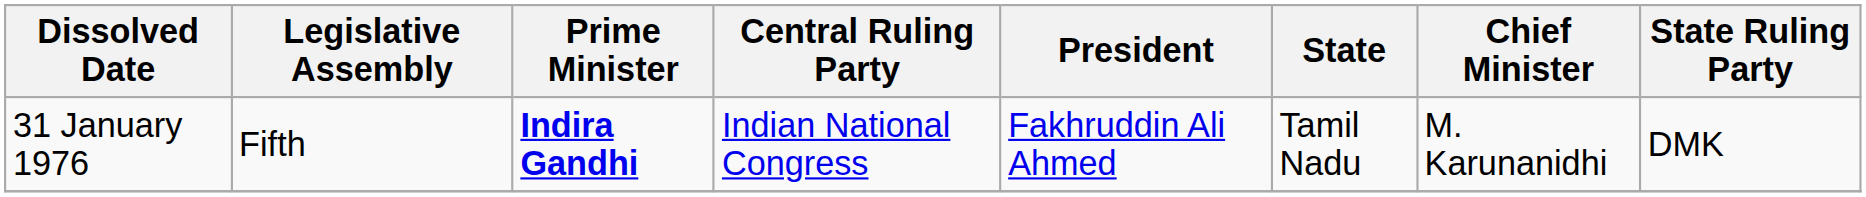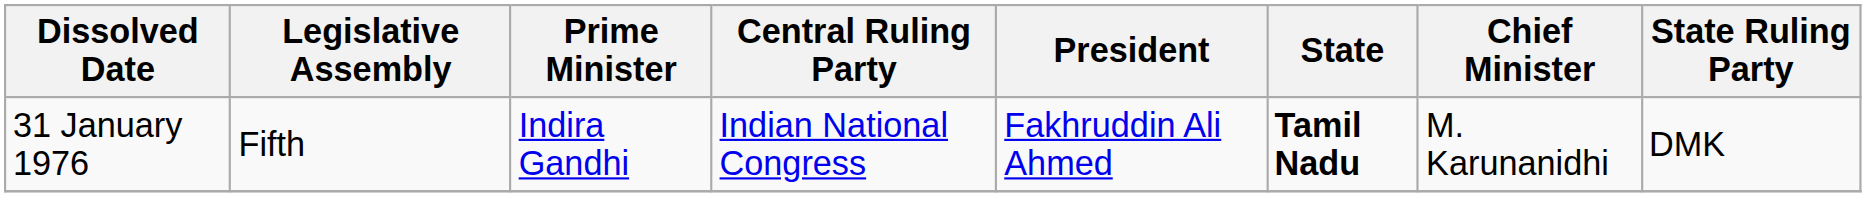31 January 1976 | Prime Minister: bold -> normal
31 January 1976 | State: normal -> bold
